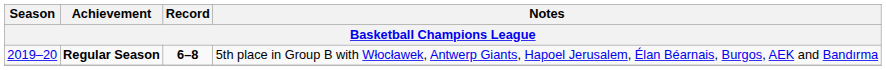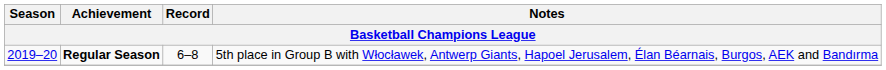Regular Season | Record: bold -> normal
